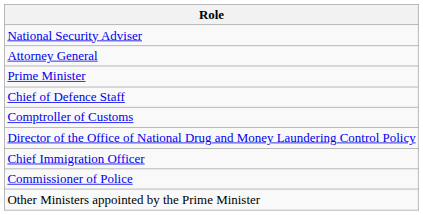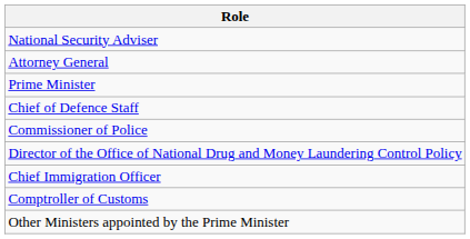row 6 | column 1: Comptroller of Customs -> Commissioner of Police
row 9 | column 1: Commissioner of Police -> Comptroller of Customs
